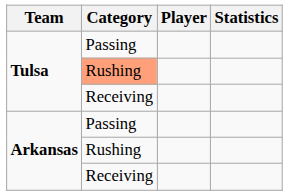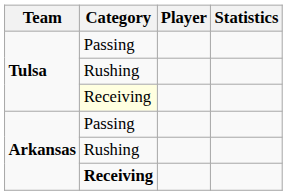Tulsa / Rushing | Category: lightsalmon background -> no background
Tulsa / Receiving | Category: no background -> lightyellow background
Arkansas / Receiving | Category: normal -> bold
